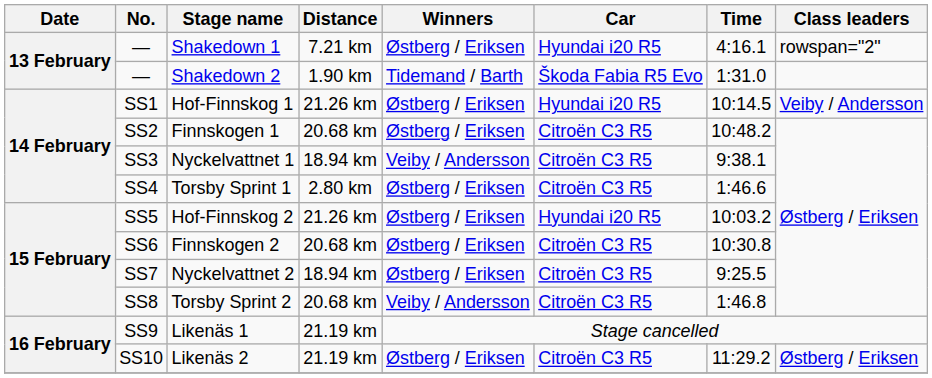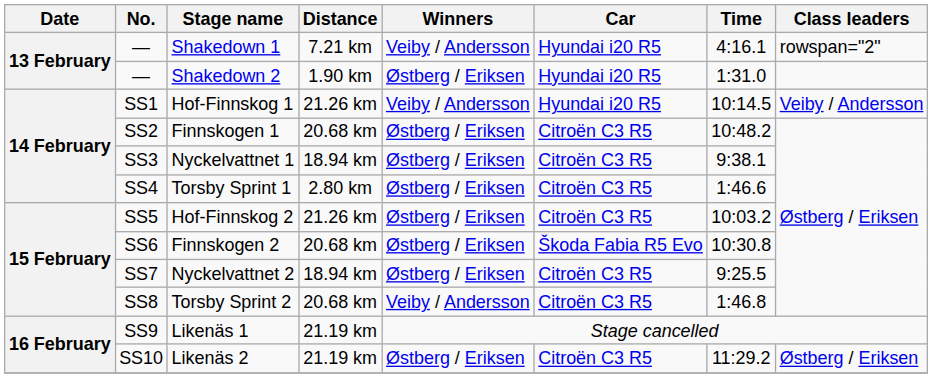Shakedown 1 | Winners: Østberg / Eriksen -> Veiby / Andersson
Shakedown 2 | Winners: Tidemand / Barth -> Østberg / Eriksen
Shakedown 2 | Car: Škoda Fabia R5 Evo -> Hyundai i20 R5
Hof-Finnskog 1 | Winners: Østberg / Eriksen -> Veiby / Andersson
Nyckelvattnet 1 | Winners: Veiby / Andersson -> Østberg / Eriksen
Hof-Finnskog 2 | Car: Hyundai i20 R5 -> Citroën C3 R5
Finnskogen 2 | Car: Citroën C3 R5 -> Škoda Fabia R5 Evo
